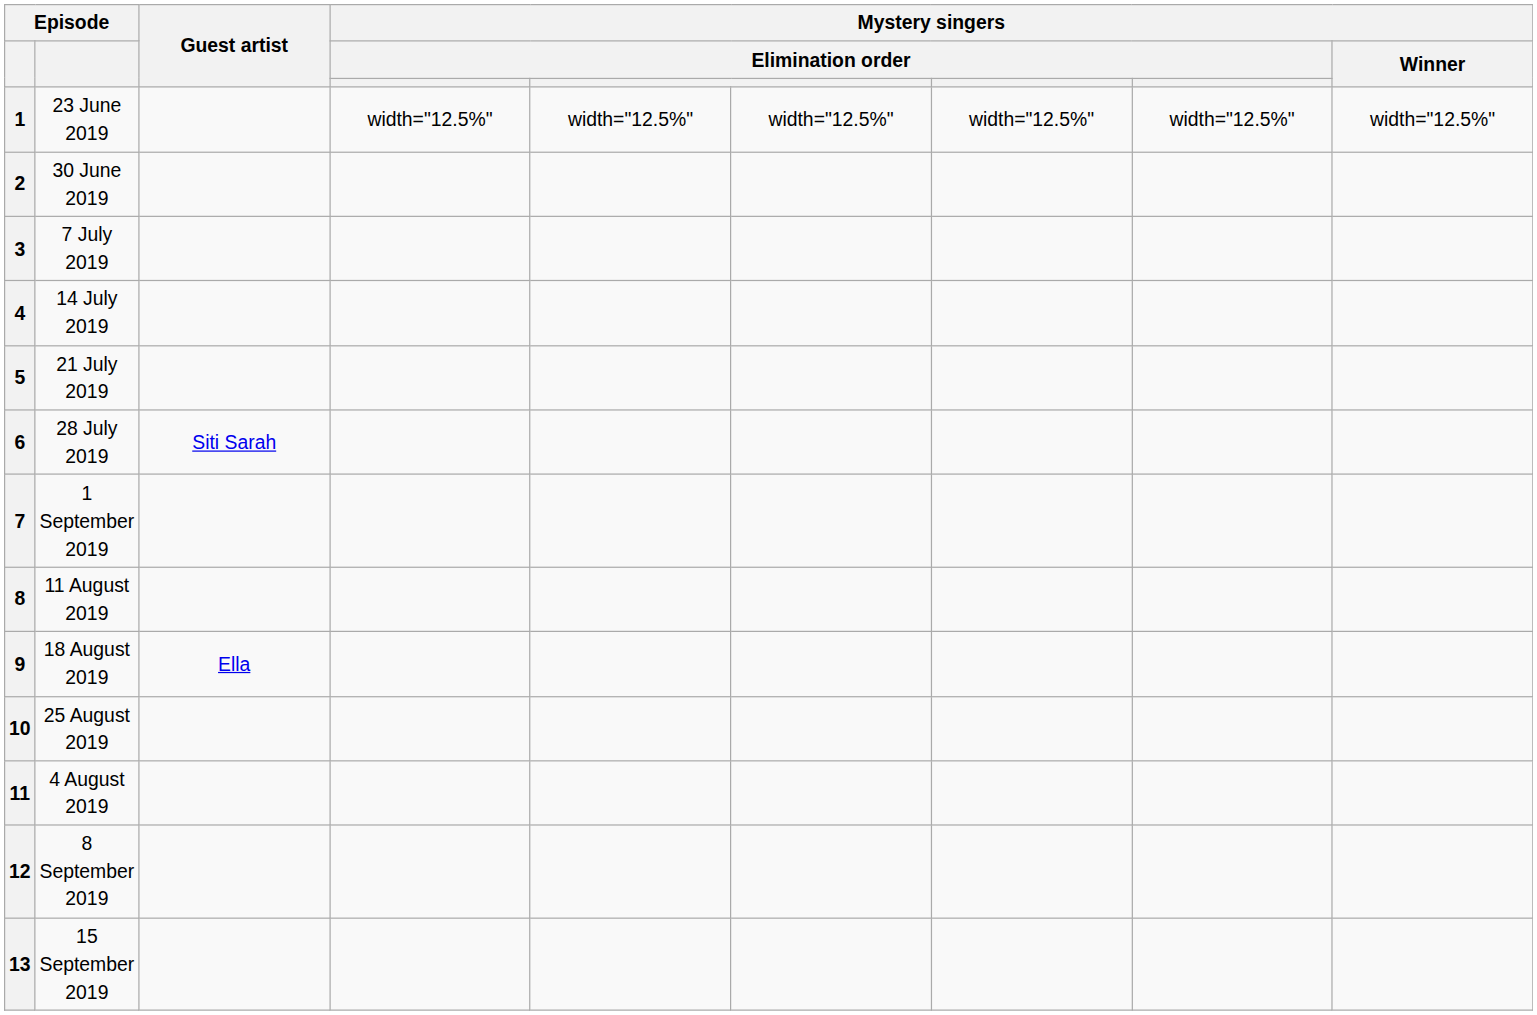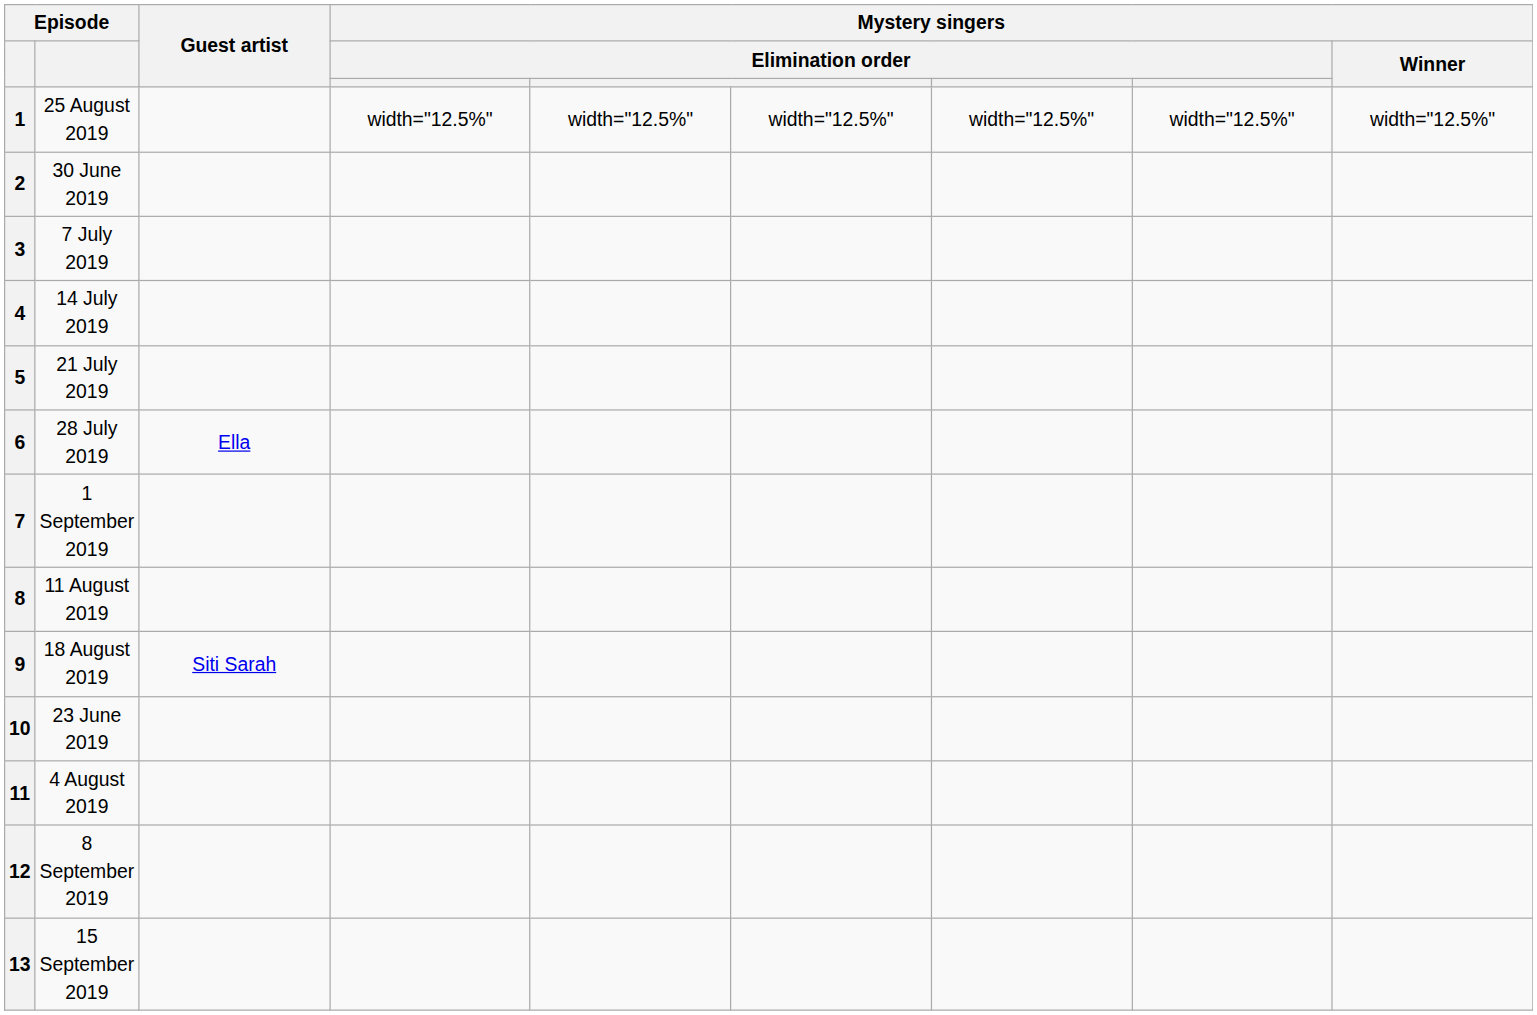1 | column 2: 23 June 2019 -> 25 August 2019
6 | Guest artist: Siti Sarah -> Ella
9 | Guest artist: Ella -> Siti Sarah
10 | column 2: 25 August 2019 -> 23 June 2019
